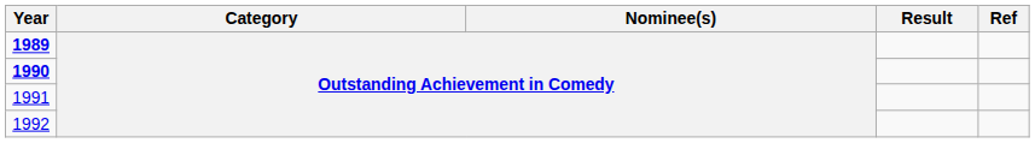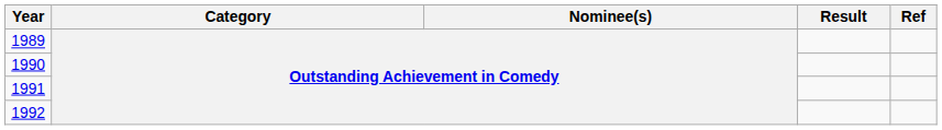1989 | Year: bold -> normal
1990 | Year: bold -> normal
